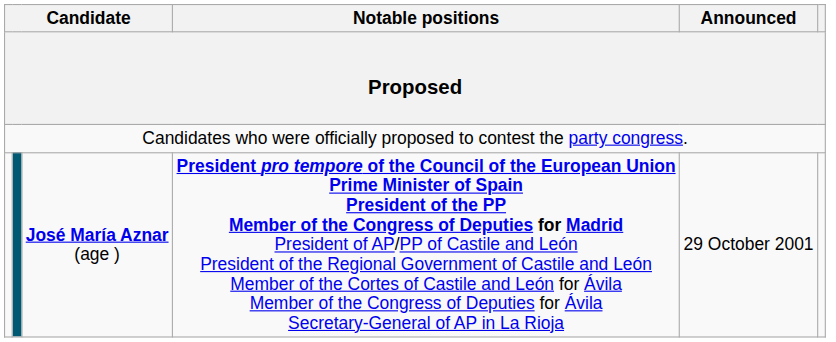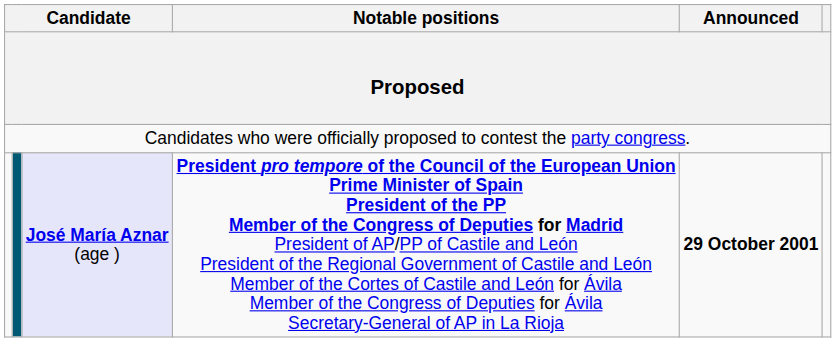row 4 | column 3: no background -> lavender background
row 4 | Announced: normal -> bold
